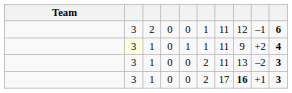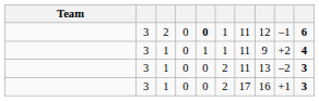row 2 | column 5: normal -> bold
row 3 | column 2: lightyellow background -> no background
row 5 | column 8: bold -> normal
